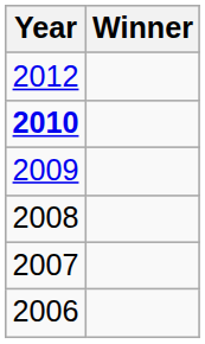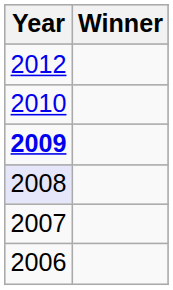2010 | Year: bold -> normal
2009 | Year: normal -> bold
2008 | Year: no background -> lavender background
